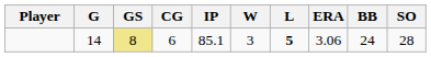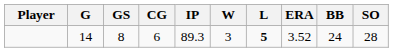row 2 | GS: khaki background -> no background
row 2 | IP: 85.1 -> 89.3
row 2 | ERA: 3.06 -> 3.52
